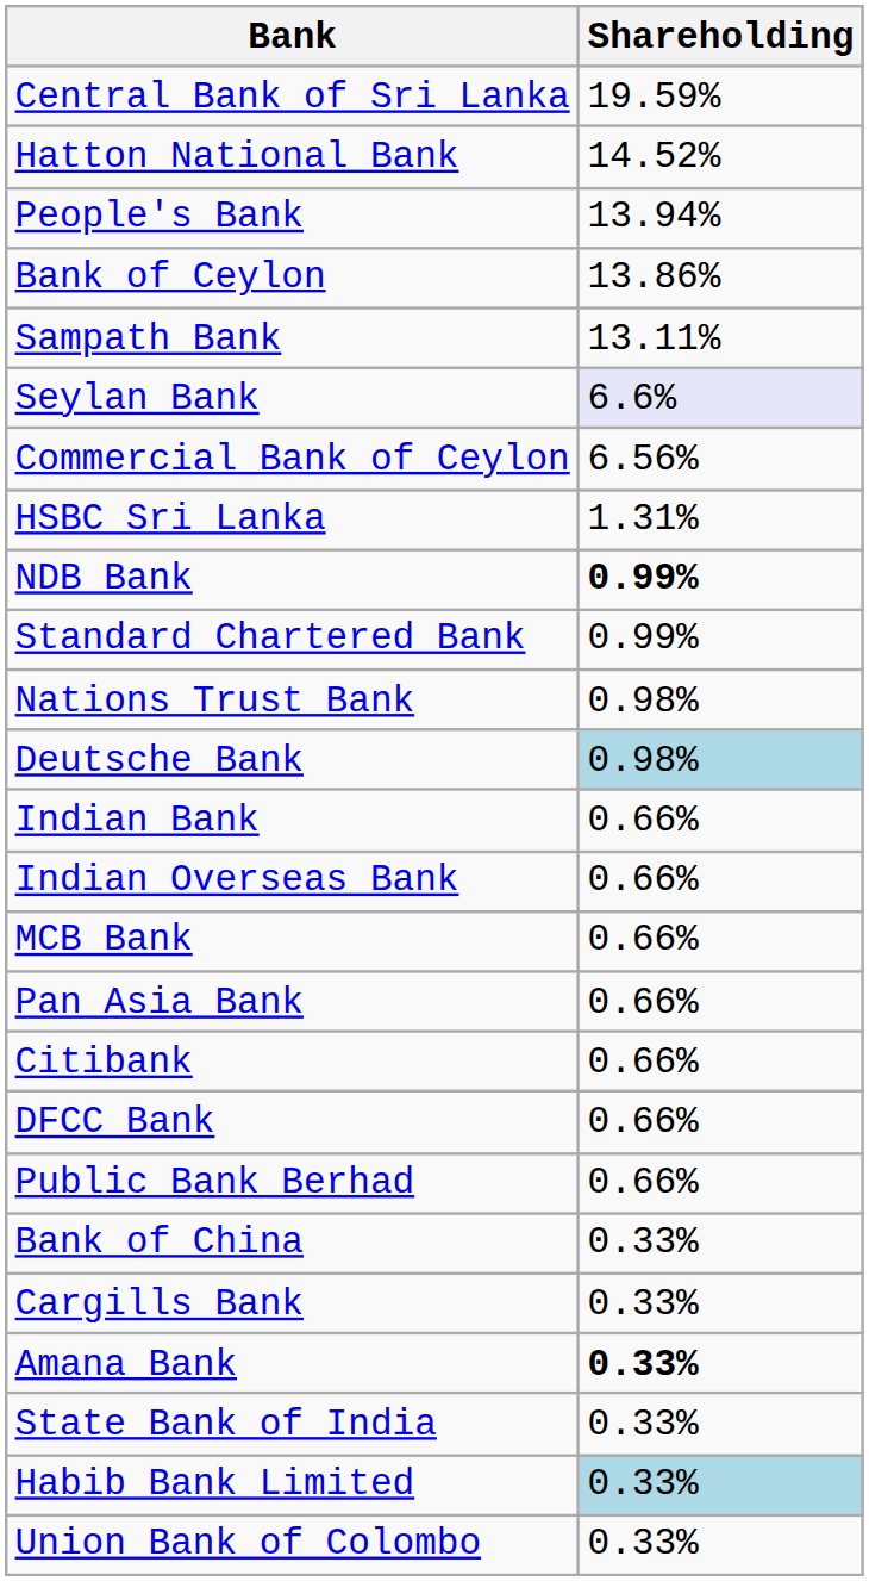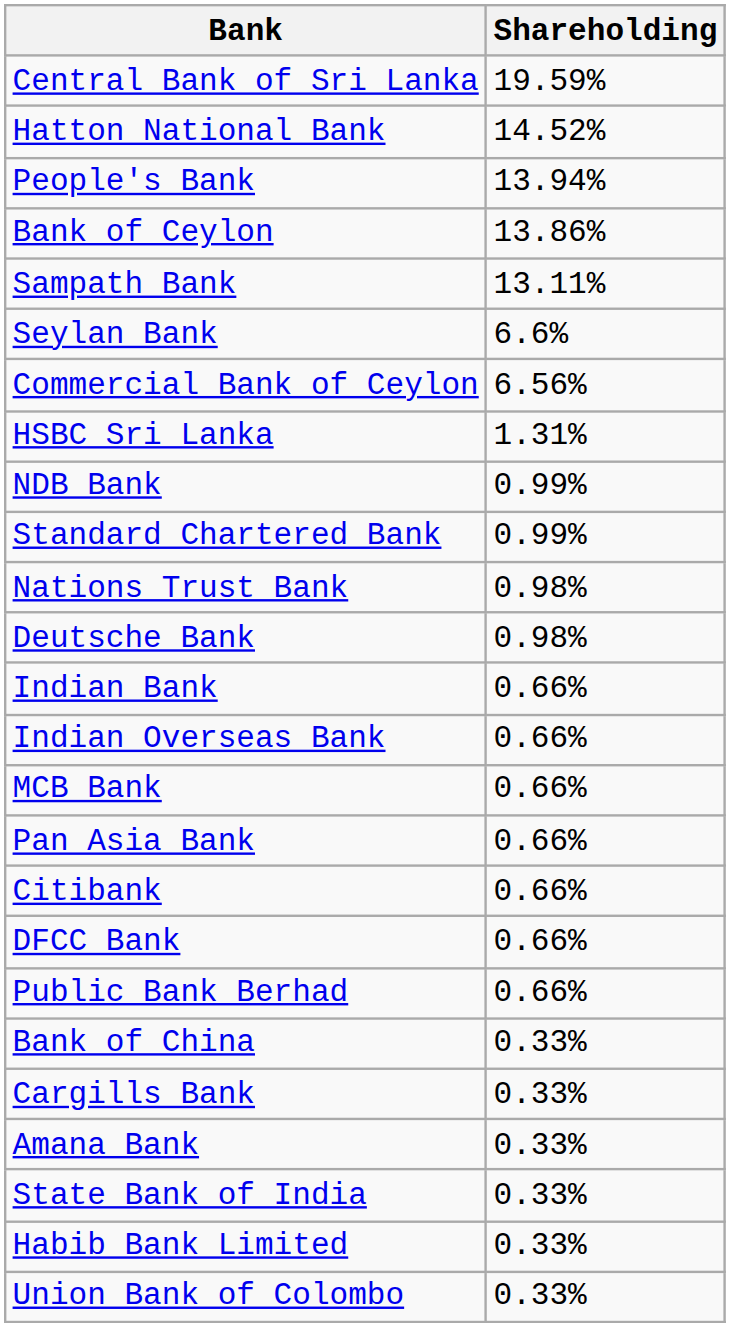Seylan Bank | Shareholding: lavender background -> no background
NDB Bank | Shareholding: bold -> normal
Deutsche Bank | Shareholding: lightblue background -> no background
Amana Bank | Shareholding: bold -> normal
Habib Bank Limited | Shareholding: lightblue background -> no background
